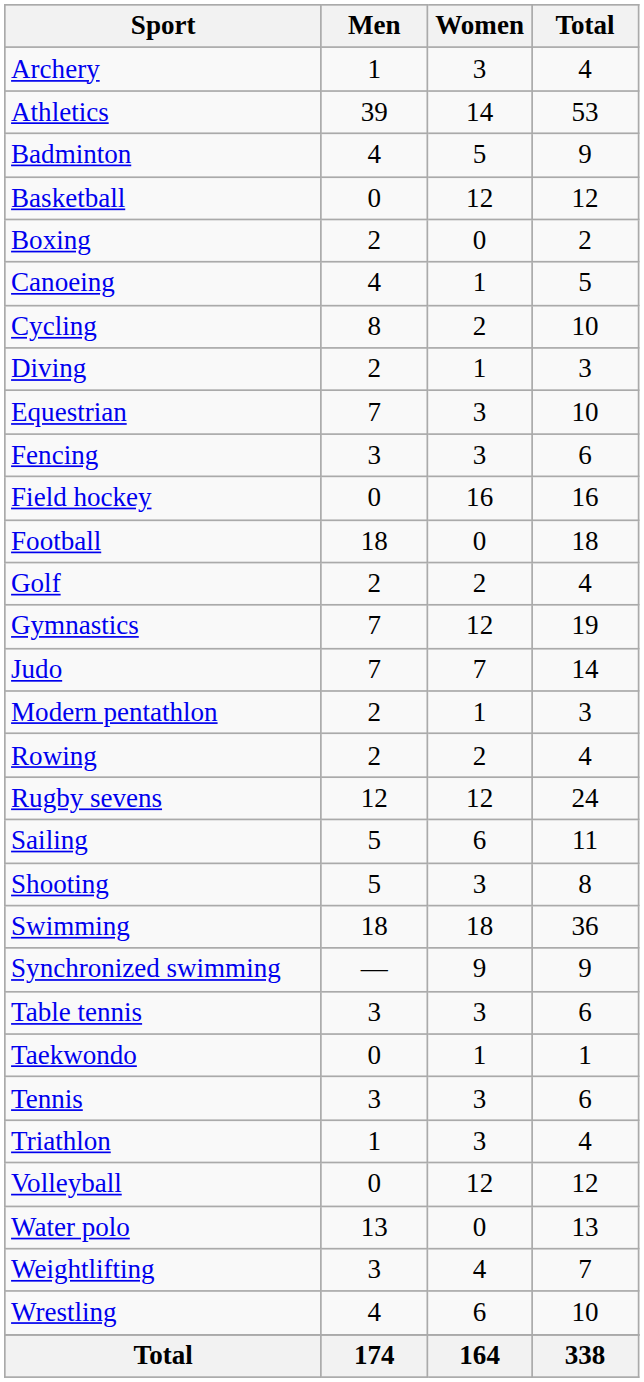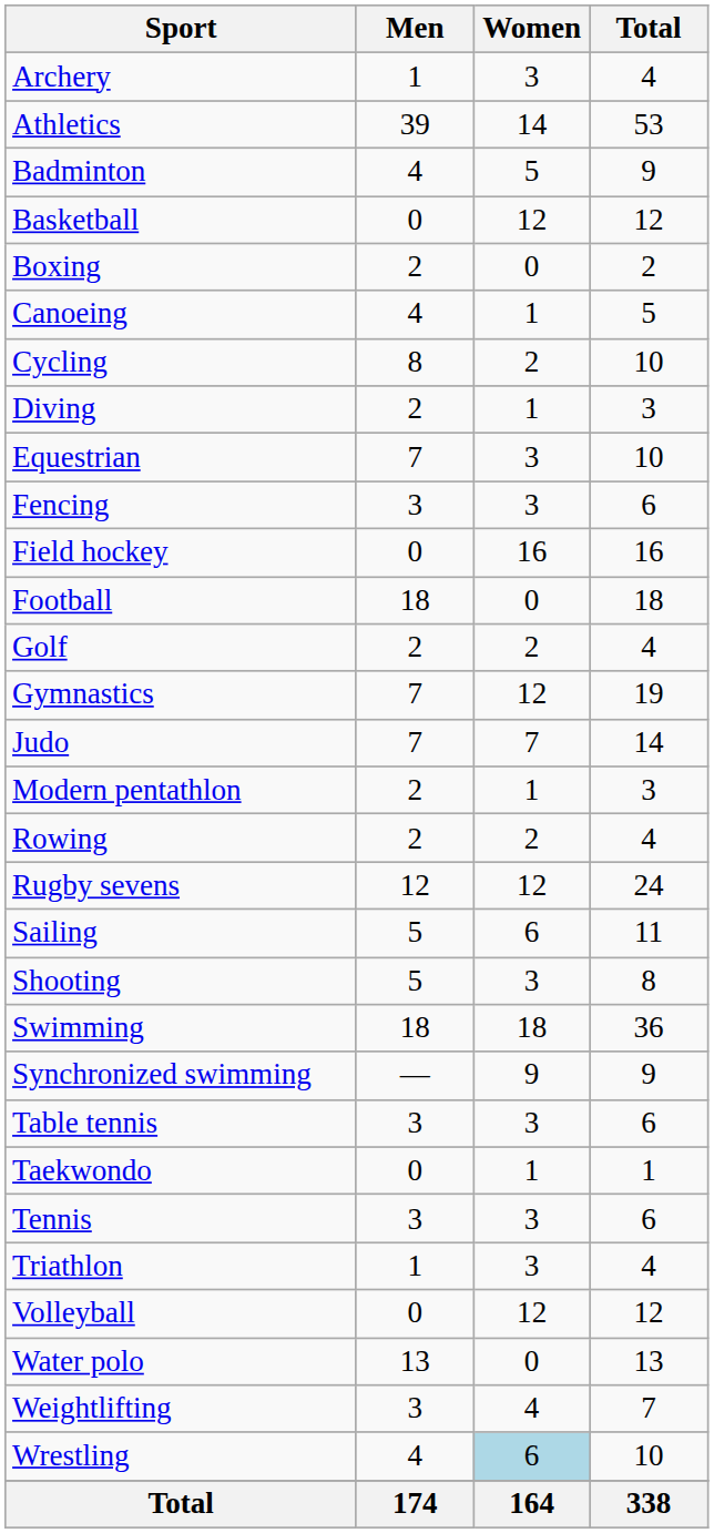Wrestling | Women: no background -> lightblue background
